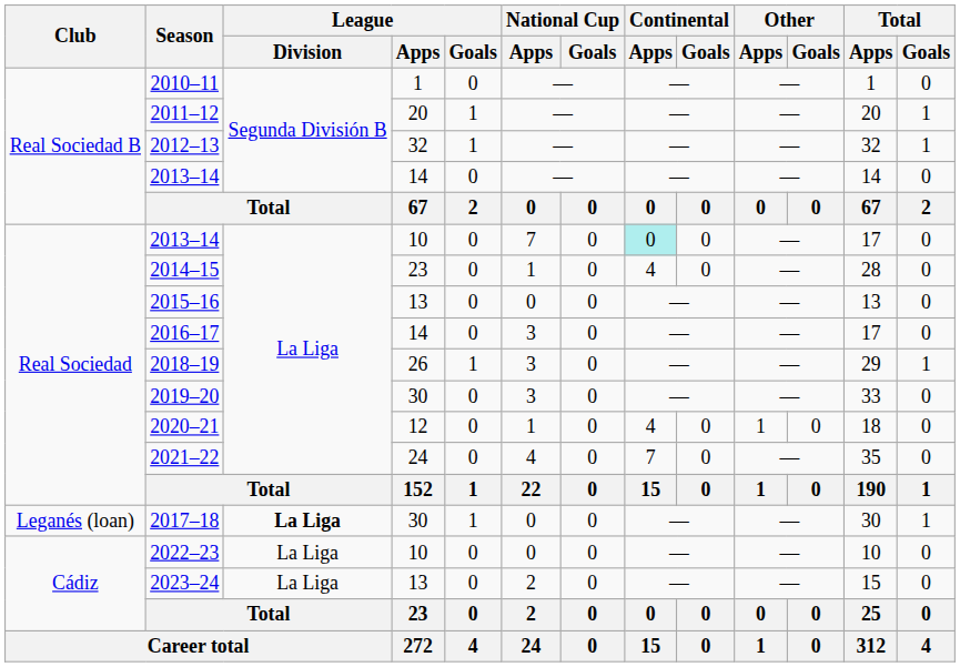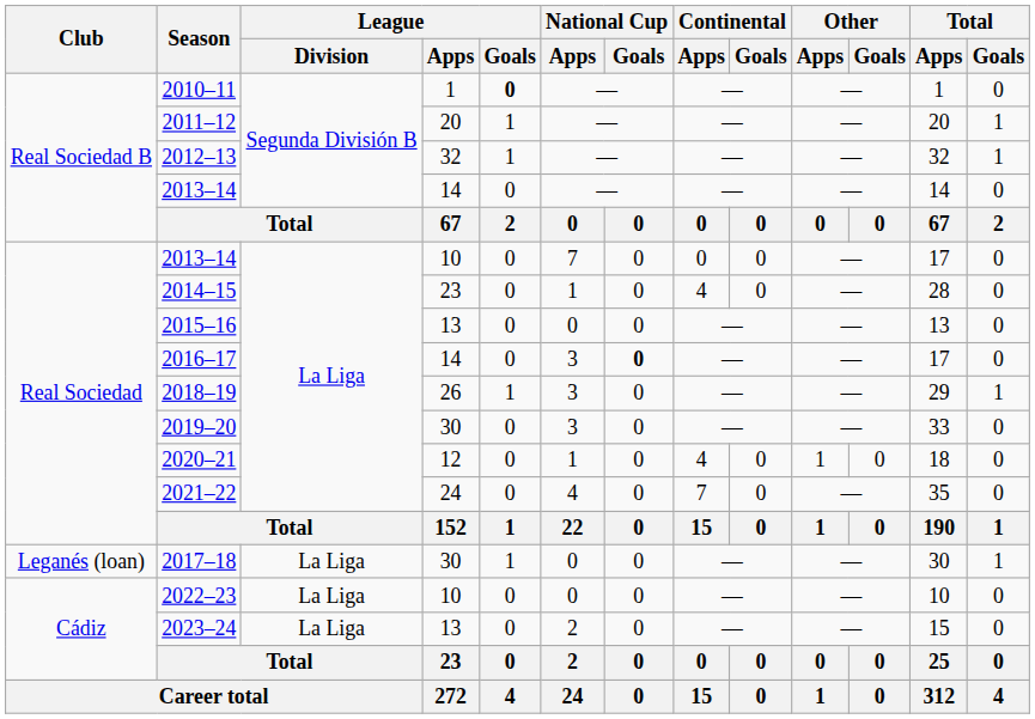2010–11 | League / Goals: normal -> bold
2013–14 / 10 | Continental / Apps: paleturquoise background -> no background
2016–17 | National Cup / Goals: normal -> bold
2017–18 | League / Division: bold -> normal
